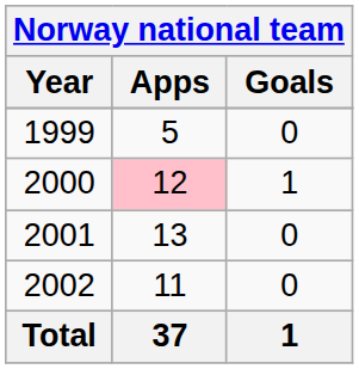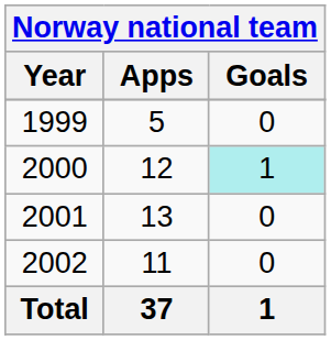2000 | Apps: pink background -> no background
2000 | Goals: no background -> paleturquoise background
